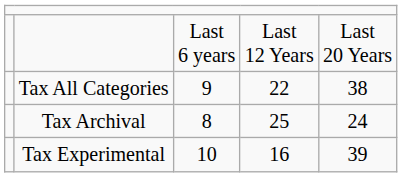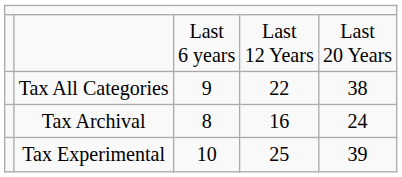Tax Archival | column 4: 25 -> 16
Tax Experimental | column 4: 16 -> 25
